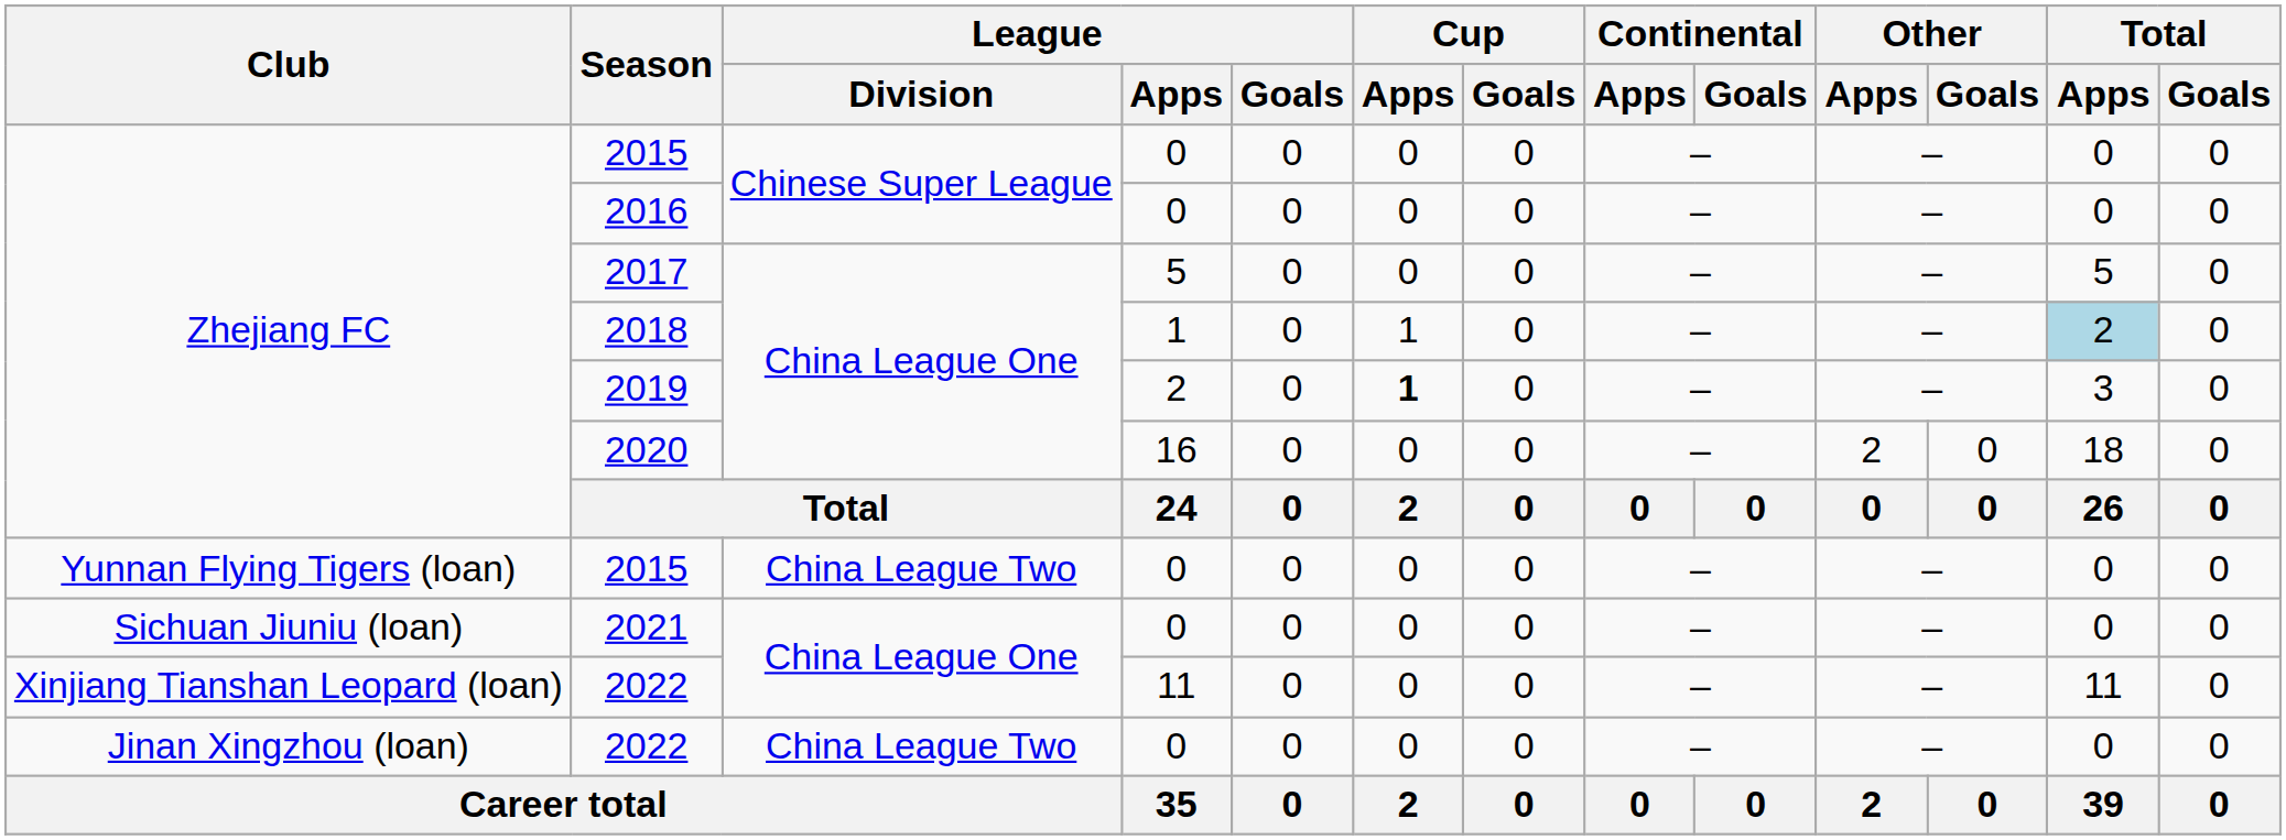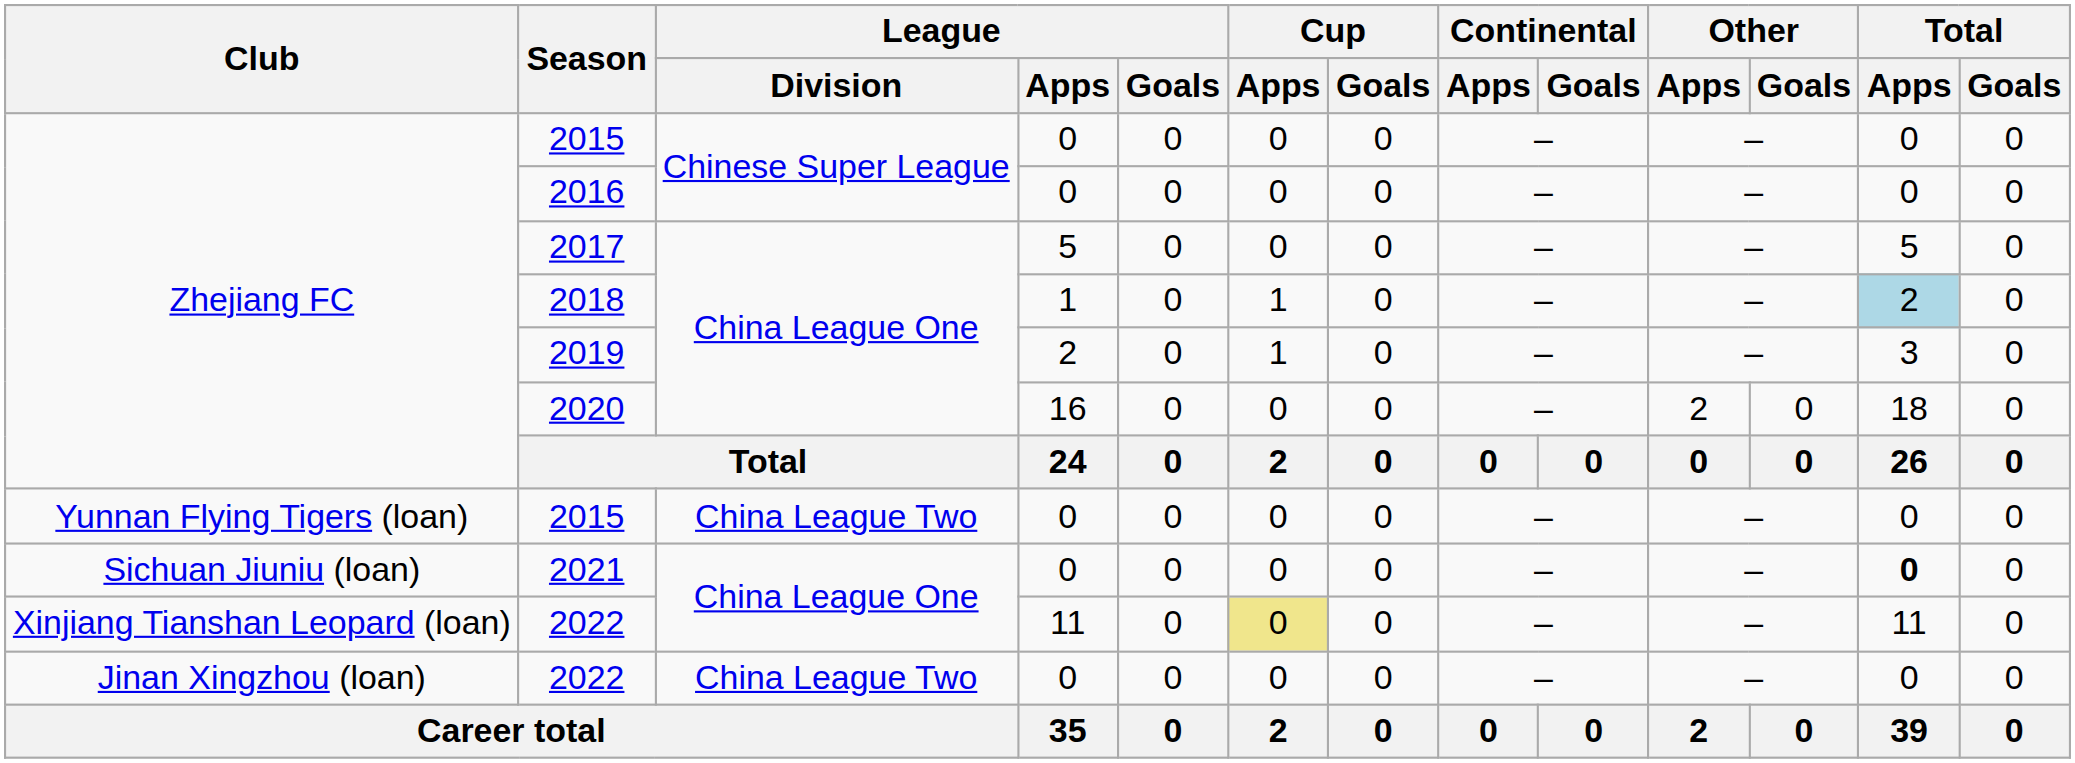2019 | Cup / Apps: bold -> normal
2021 | Total / Apps: normal -> bold
Xinjiang Tianshan Leopard (loan) / 2022 | Cup / Apps: no background -> khaki background
